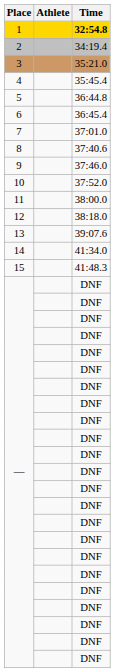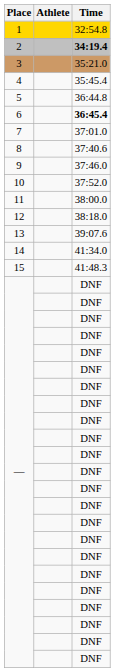1 | Time: bold -> normal
2 | Time: normal -> bold
6 | Time: normal -> bold
